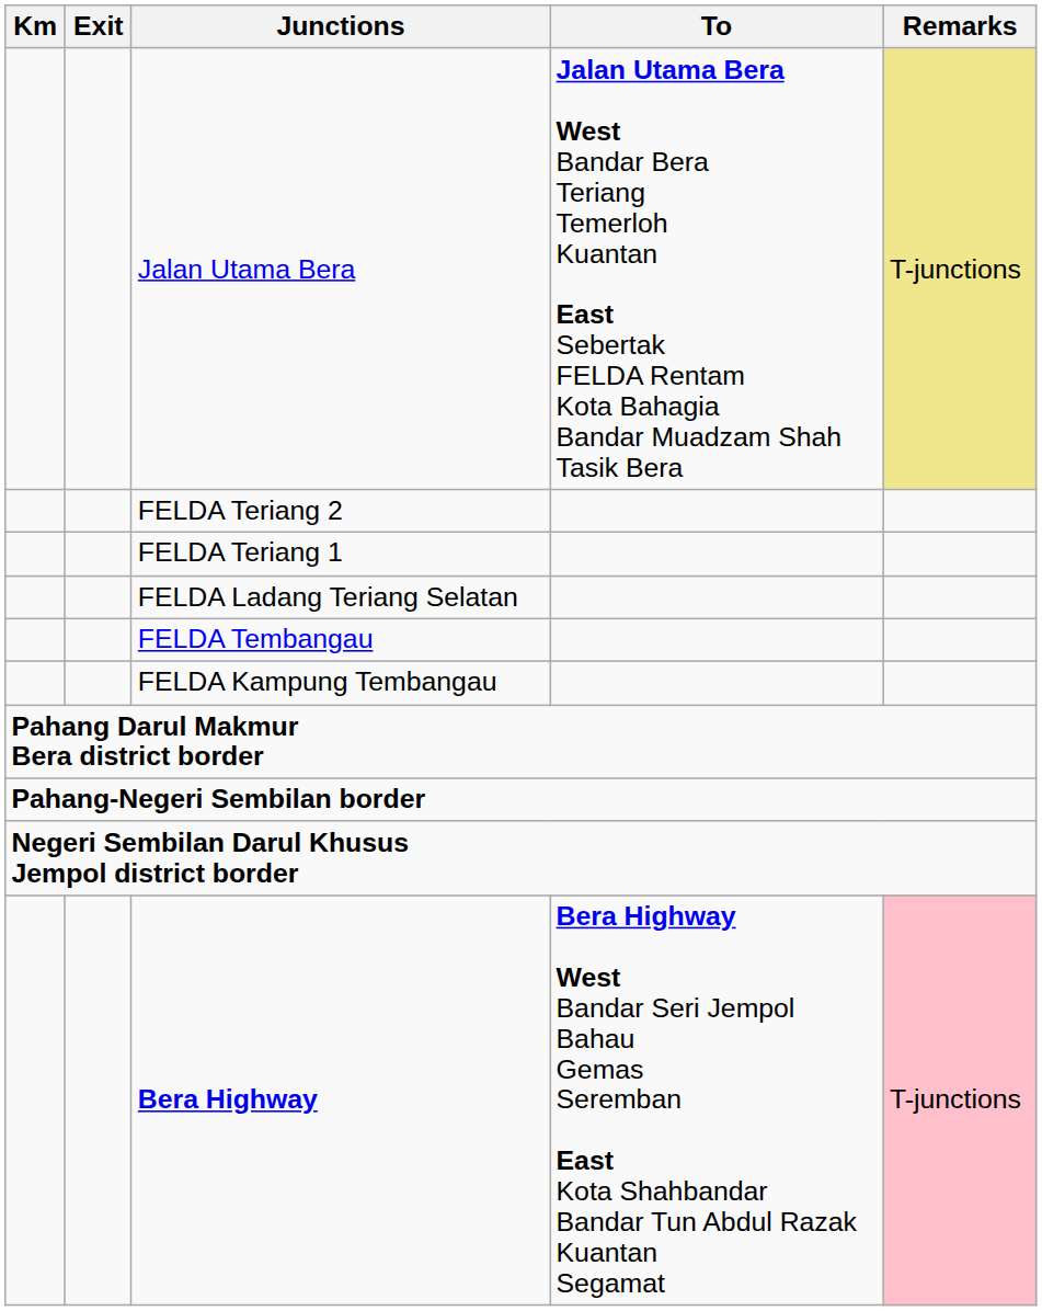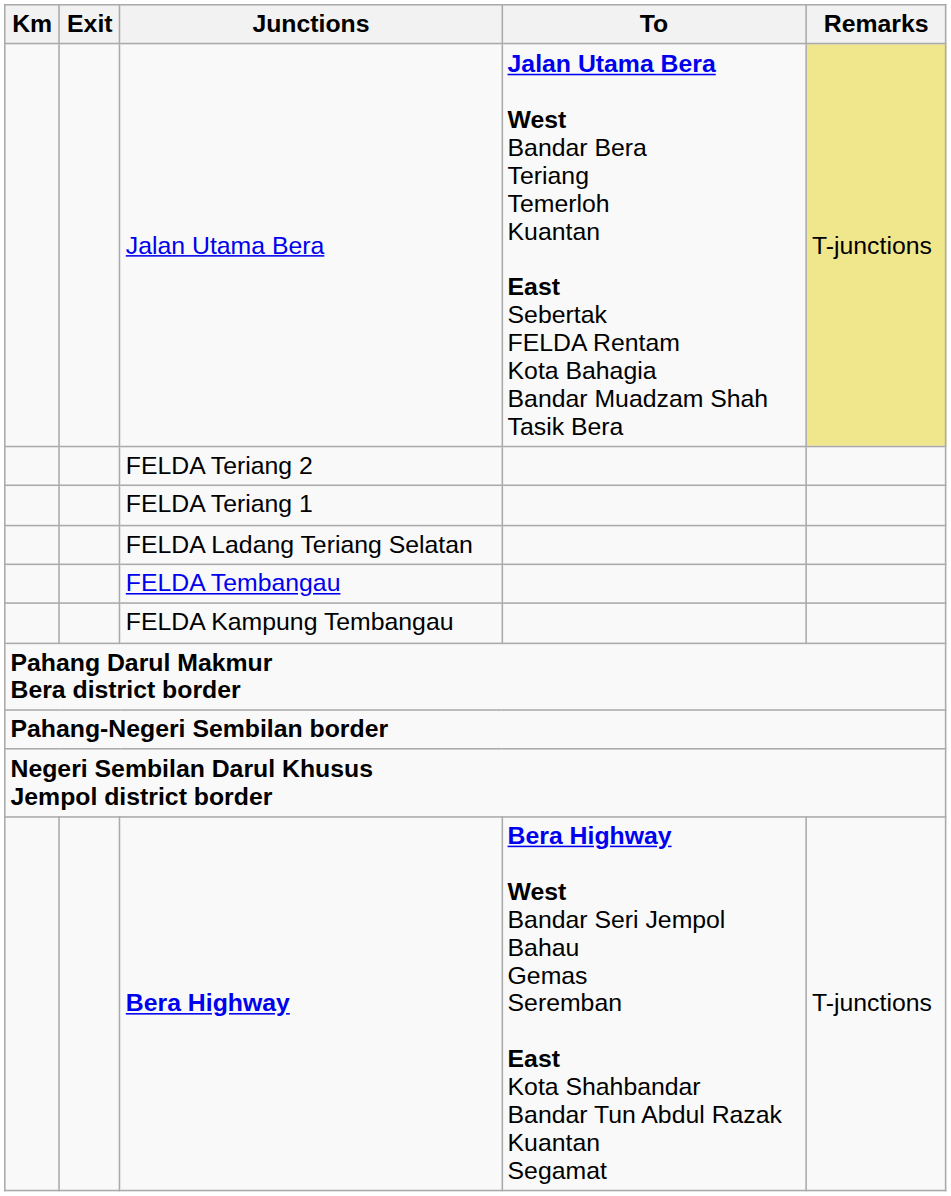Bera Highway | Remarks: pink background -> no background
